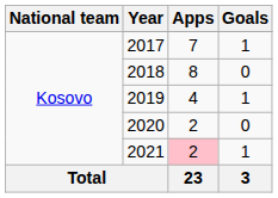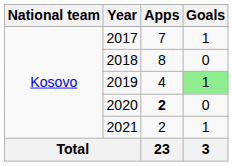2019 | Goals: no background -> lightgreen background
2020 | Apps: normal -> bold
2021 | Apps: pink background -> no background
